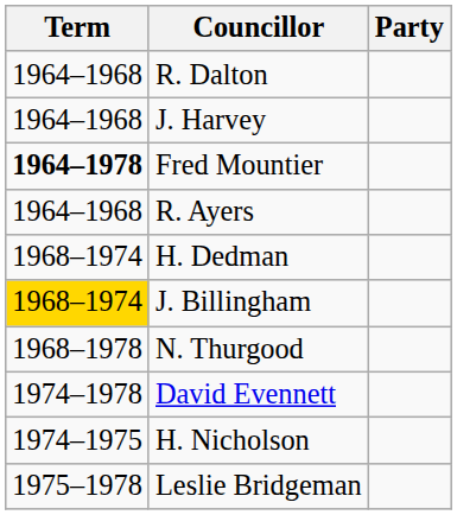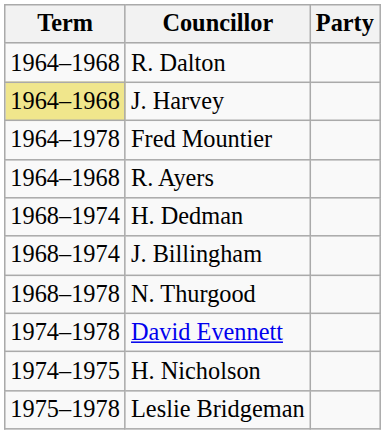J. Harvey | Term: no background -> khaki background
Fred Mountier | Term: bold -> normal
J. Billingham | Term: gold background -> no background
